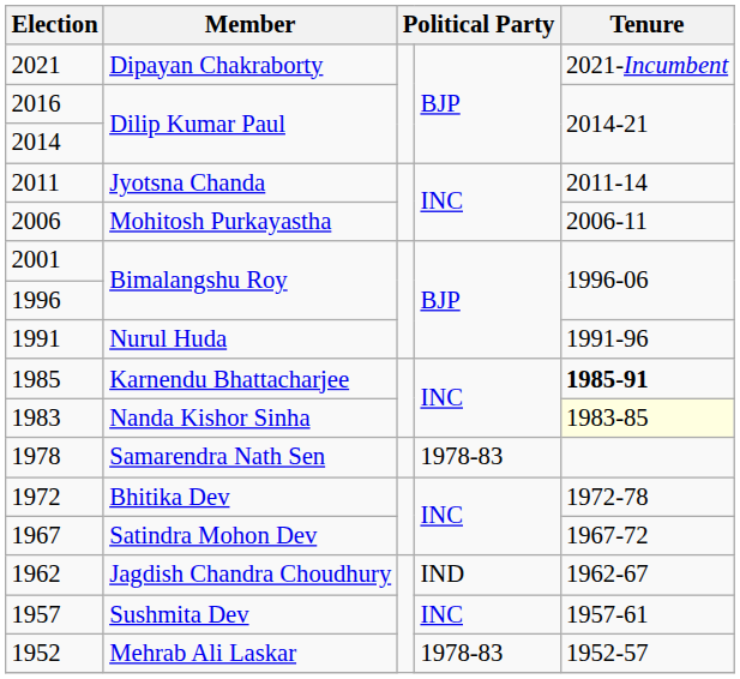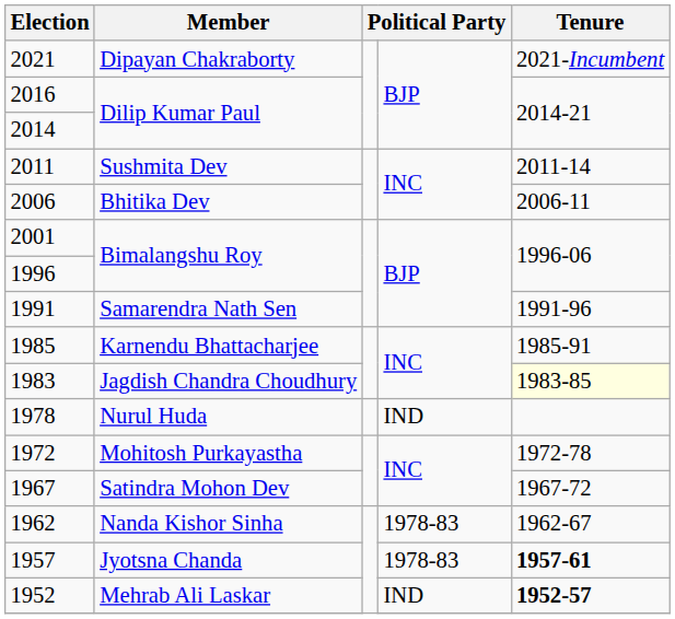2011 | Member: Jyotsna Chanda -> Sushmita Dev
2006 | Member: Mohitosh Purkayastha -> Bhitika Dev
1991 | Member: Nurul Huda -> Samarendra Nath Sen
1985 | Tenure: bold -> normal
1983 | Member: Nanda Kishor Sinha -> Jagdish Chandra Choudhury
1978 | Member: Samarendra Nath Sen -> Nurul Huda
1978 | column 4: 1978-83 -> IND
1972 | Member: Bhitika Dev -> Mohitosh Purkayastha
1962 | Member: Jagdish Chandra Choudhury -> Nanda Kishor Sinha
1962 | column 4: IND -> 1978-83
1957 | Member: Sushmita Dev -> Jyotsna Chanda
1957 | column 4: INC -> 1978-83
1957 | Tenure: normal -> bold
1952 | column 4: 1978-83 -> IND
1952 | Tenure: normal -> bold
